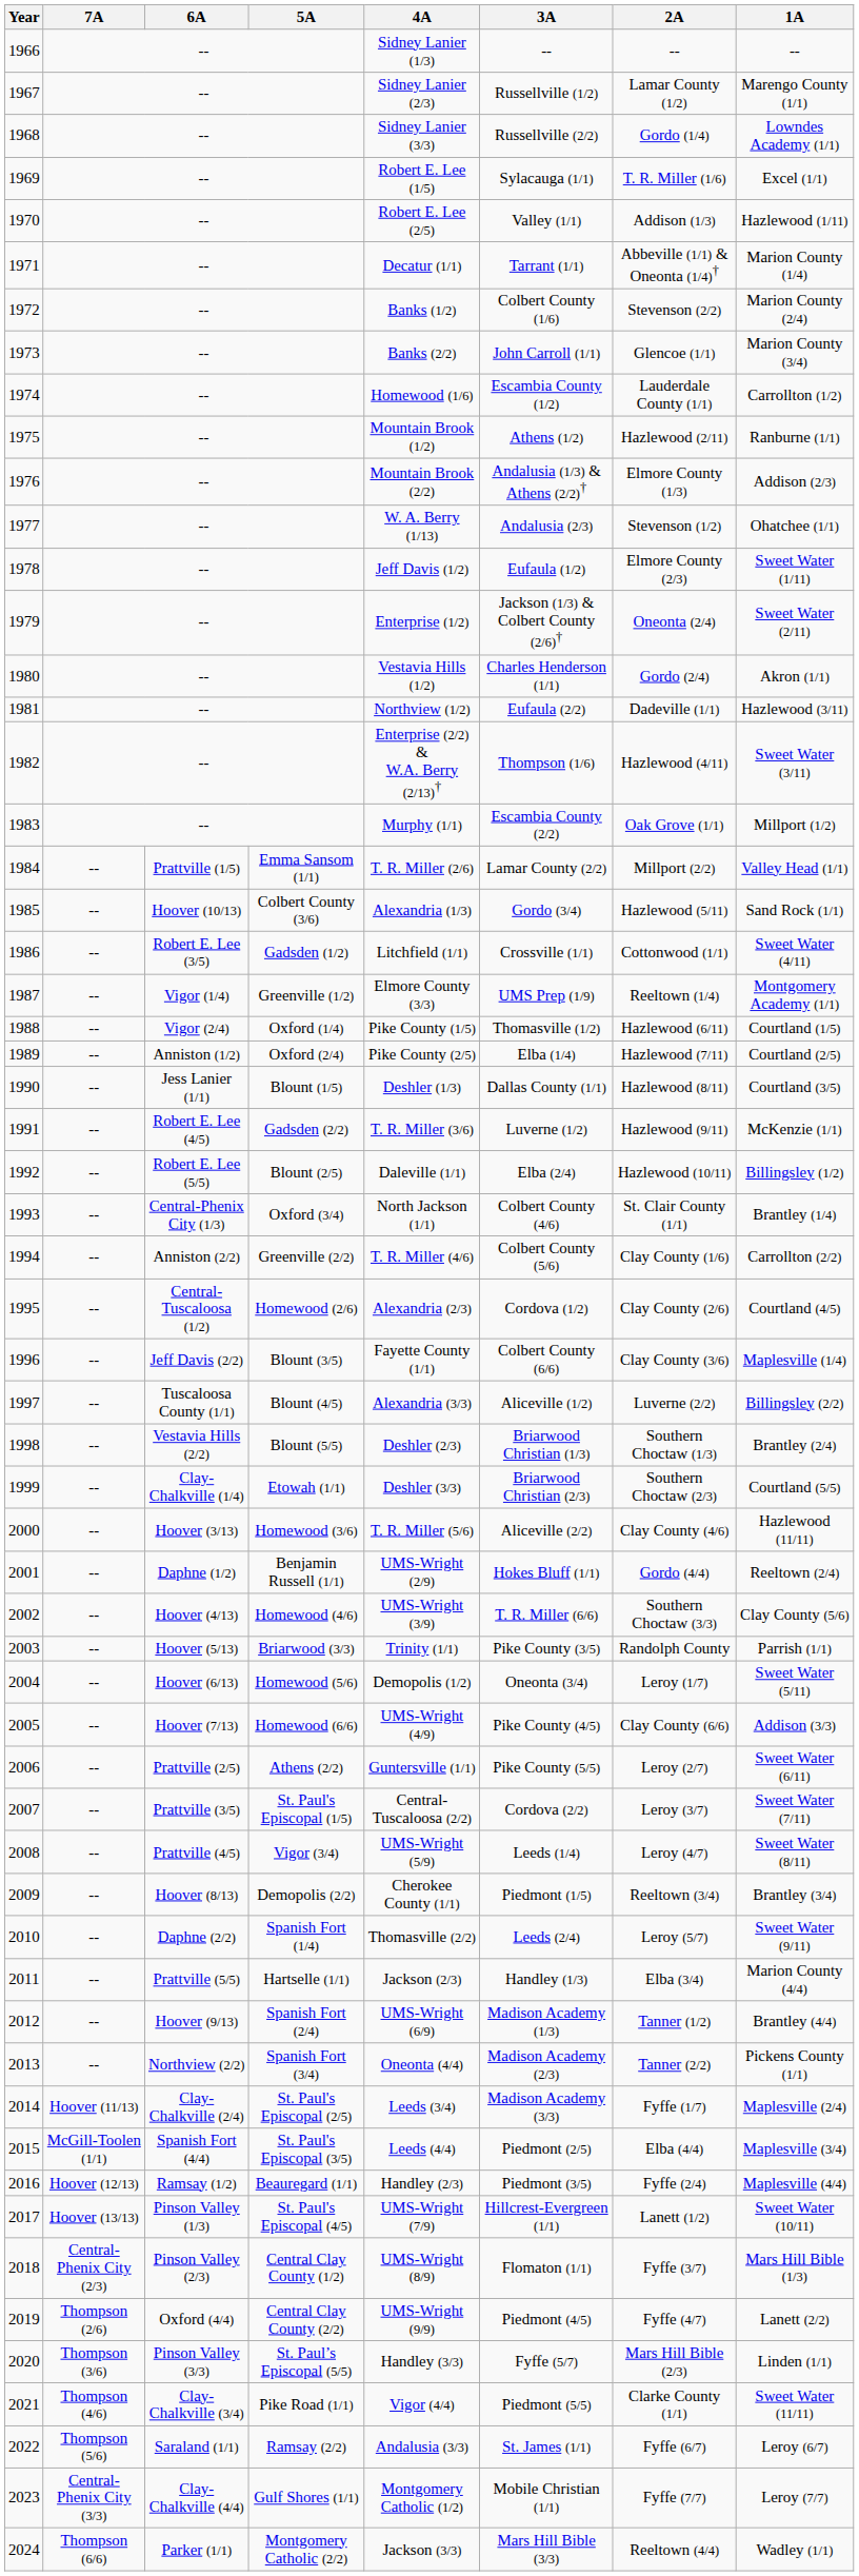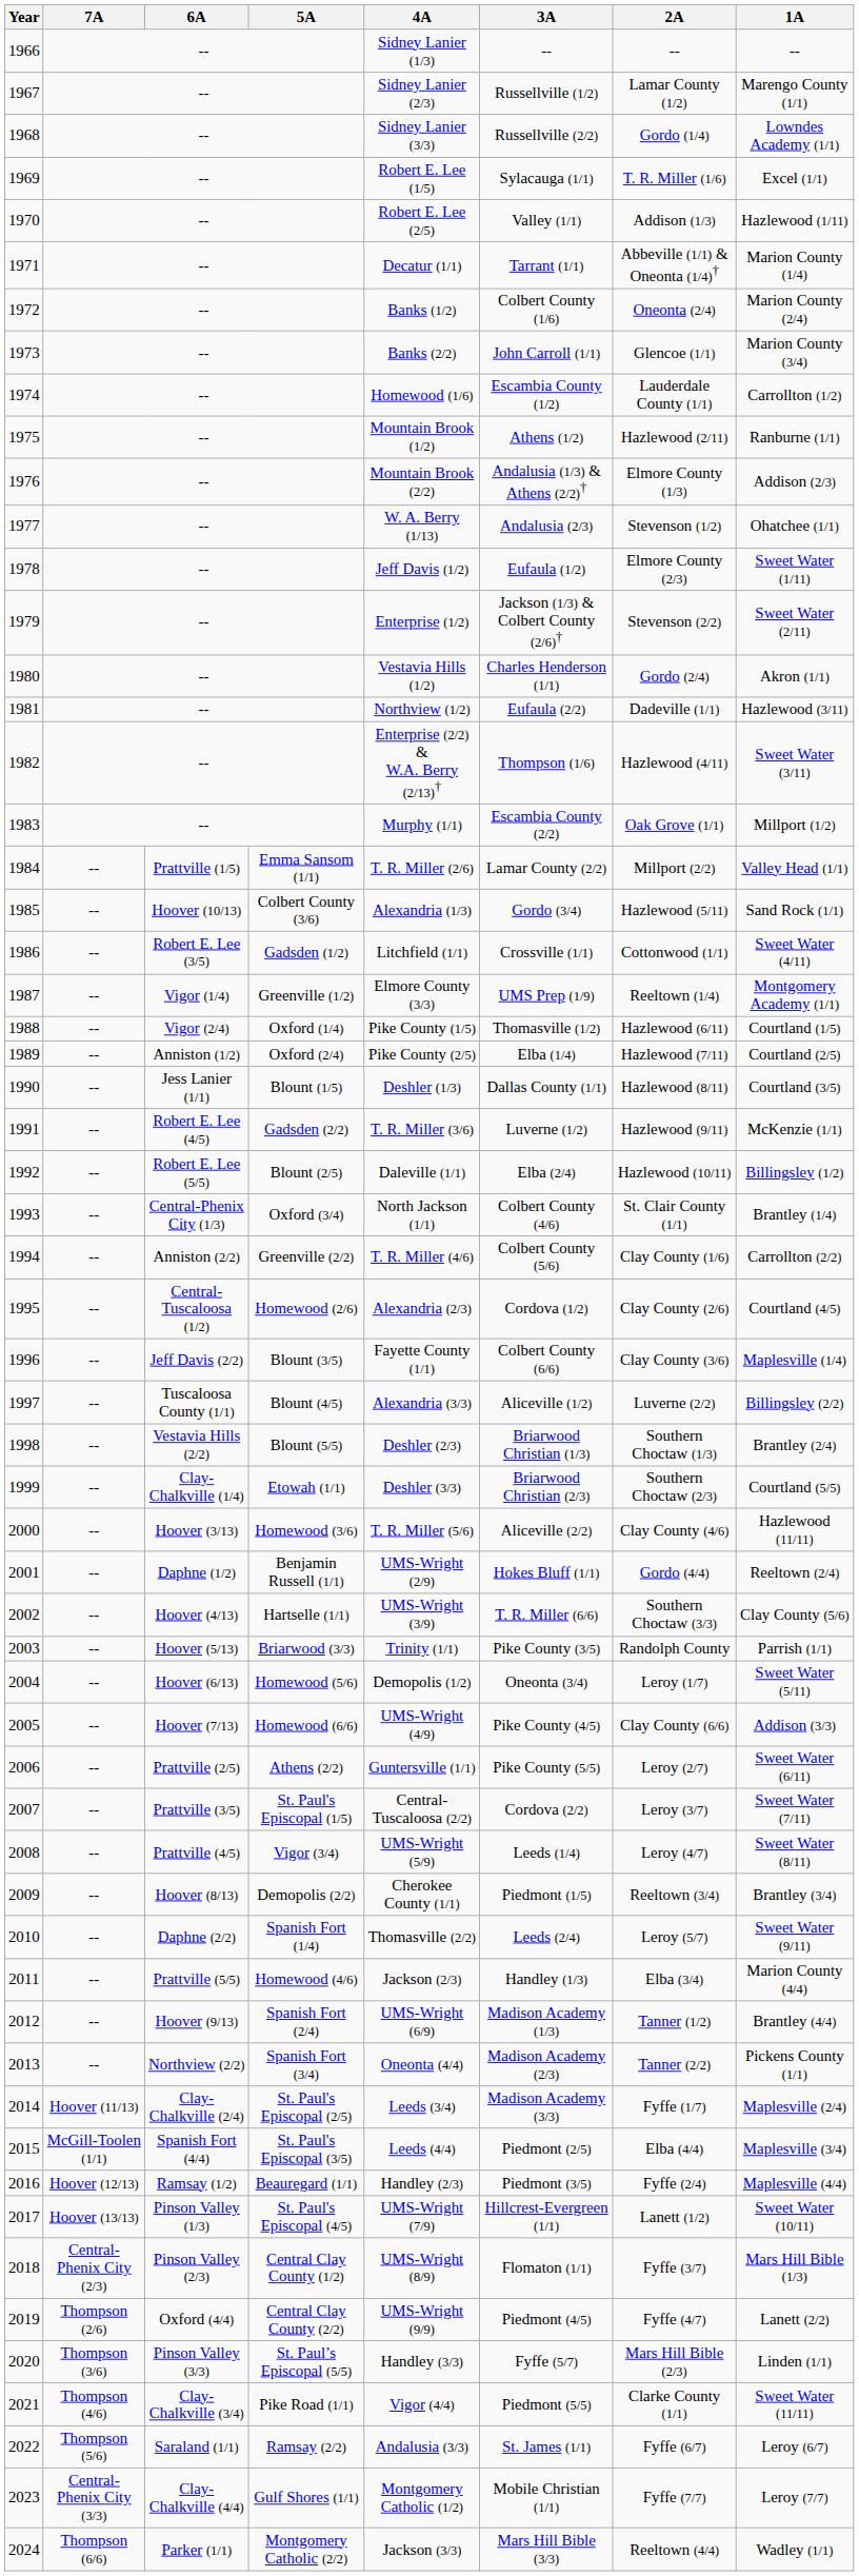1972 | 2A: Stevenson (2/2) -> Oneonta (2/4)
1979 | 2A: Oneonta (2/4) -> Stevenson (2/2)
2002 | 5A: Homewood (4/6) -> Hartselle (1/1)
2011 | 5A: Hartselle (1/1) -> Homewood (4/6)
